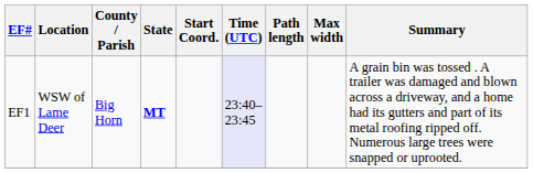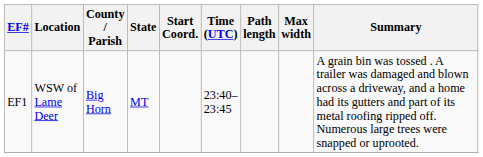EF1 | State: bold -> normal
EF1 | Time (UTC): lavender background -> no background
